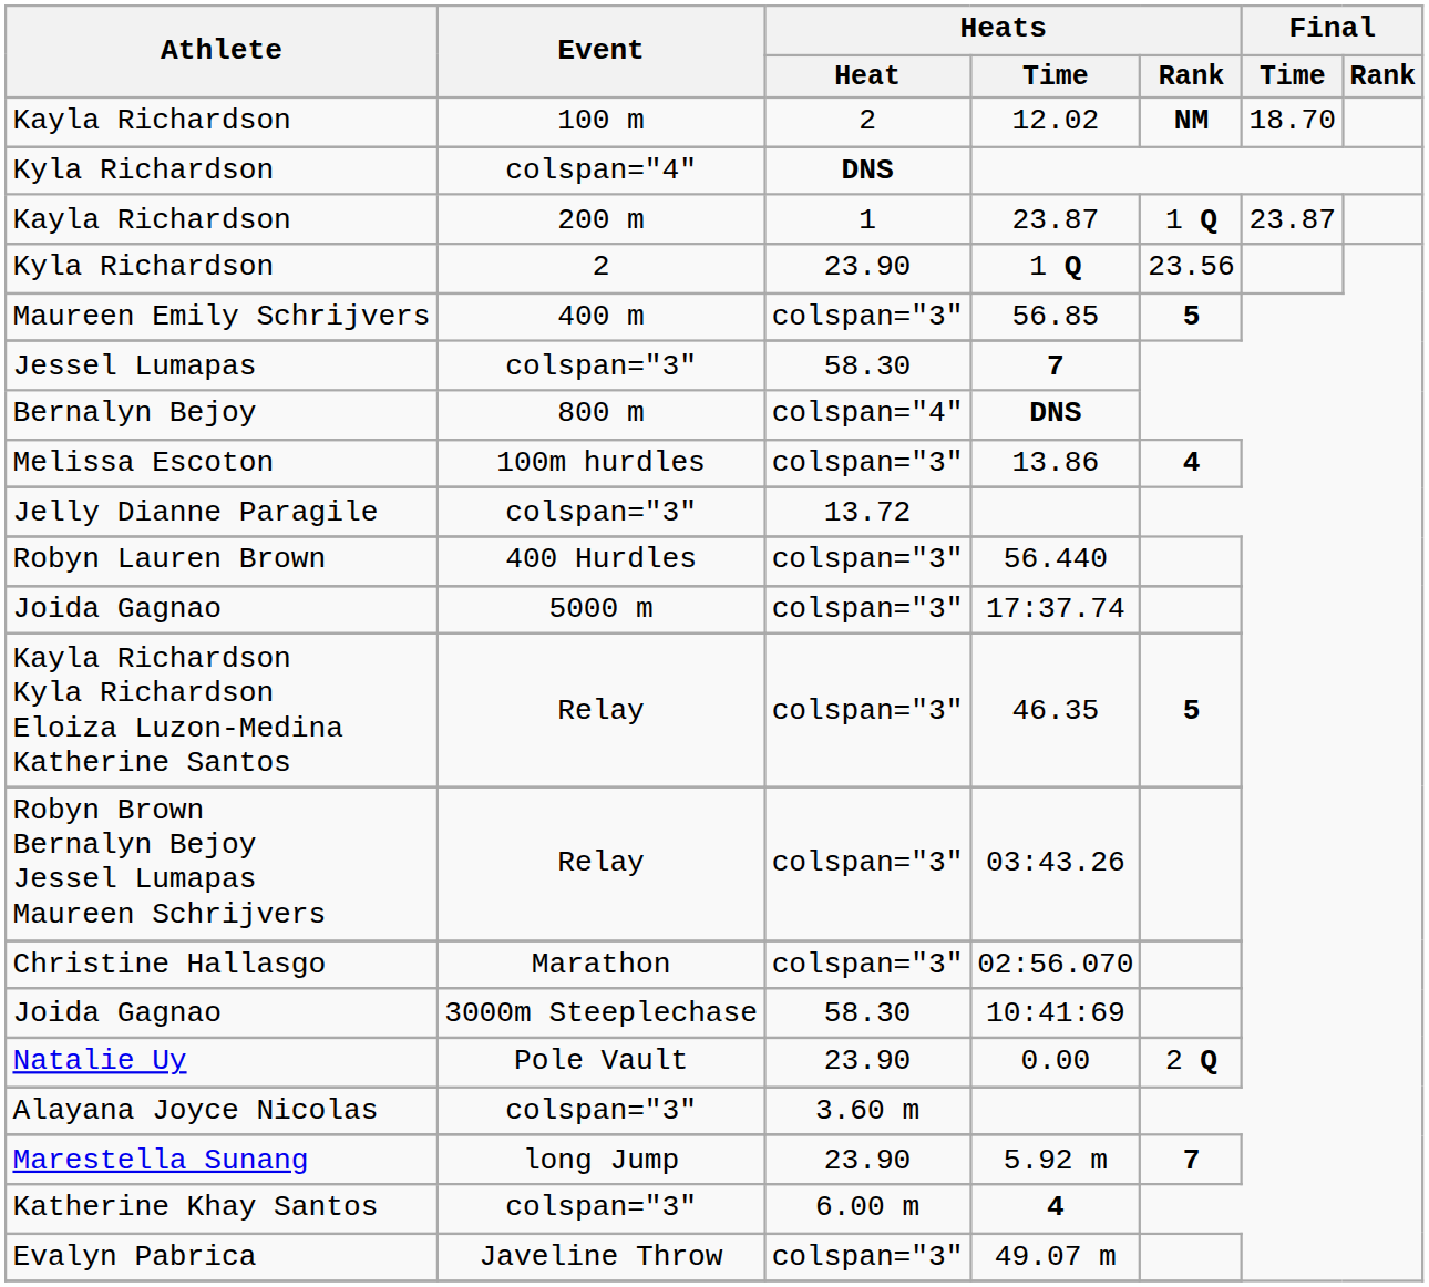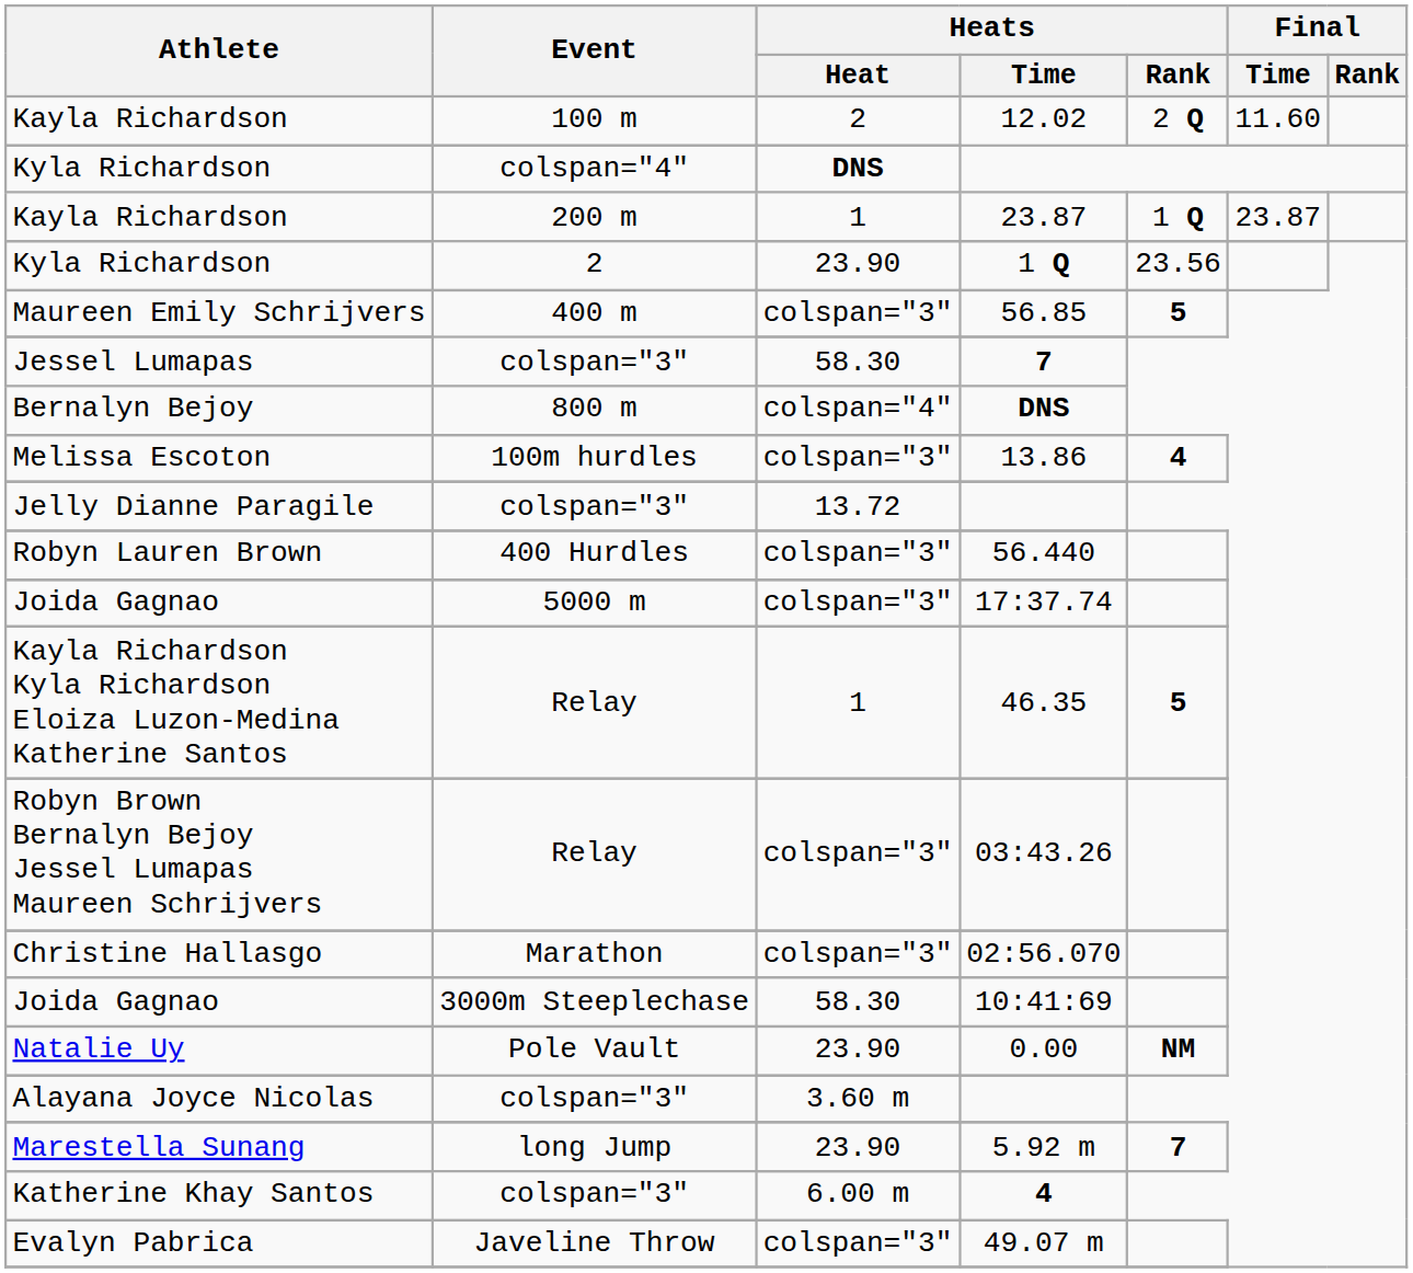12.02 | Heats / Rank: NM -> 2 Q
12.02 | Final / Time: 18.70 -> 11.60
46.35 | Heats / Heat: colspan="3" -> 1
0.00 | Heats / Rank: 2 Q -> NM
